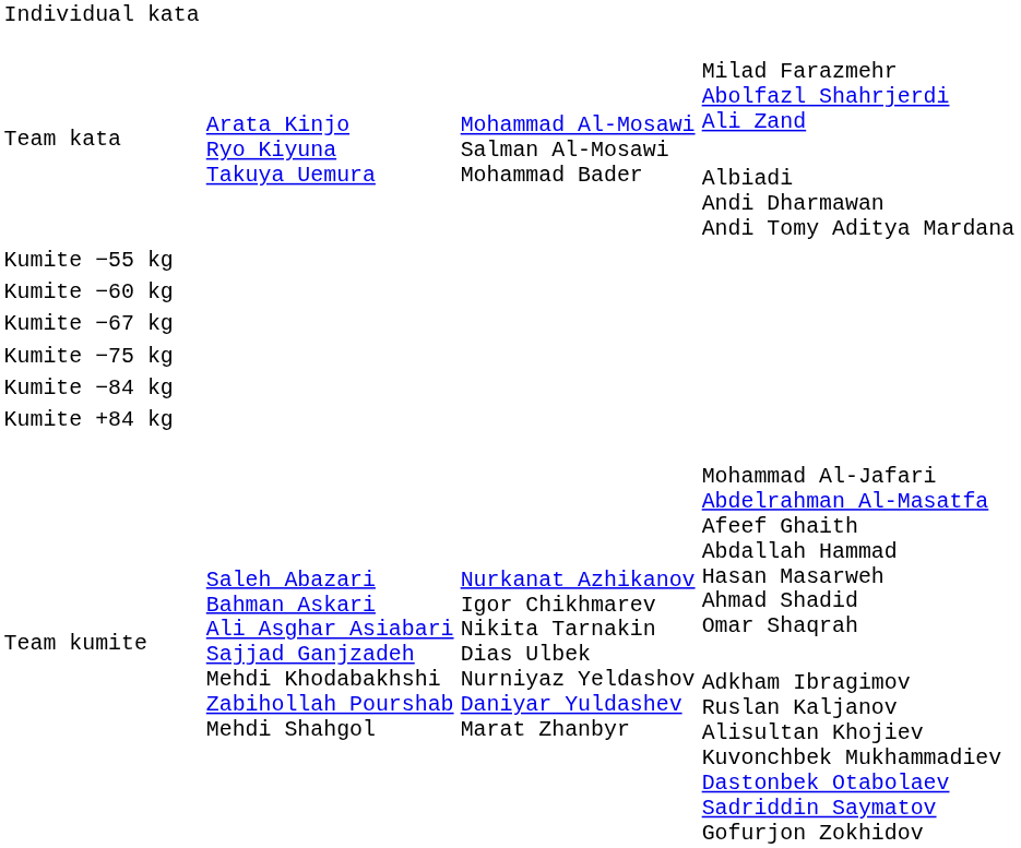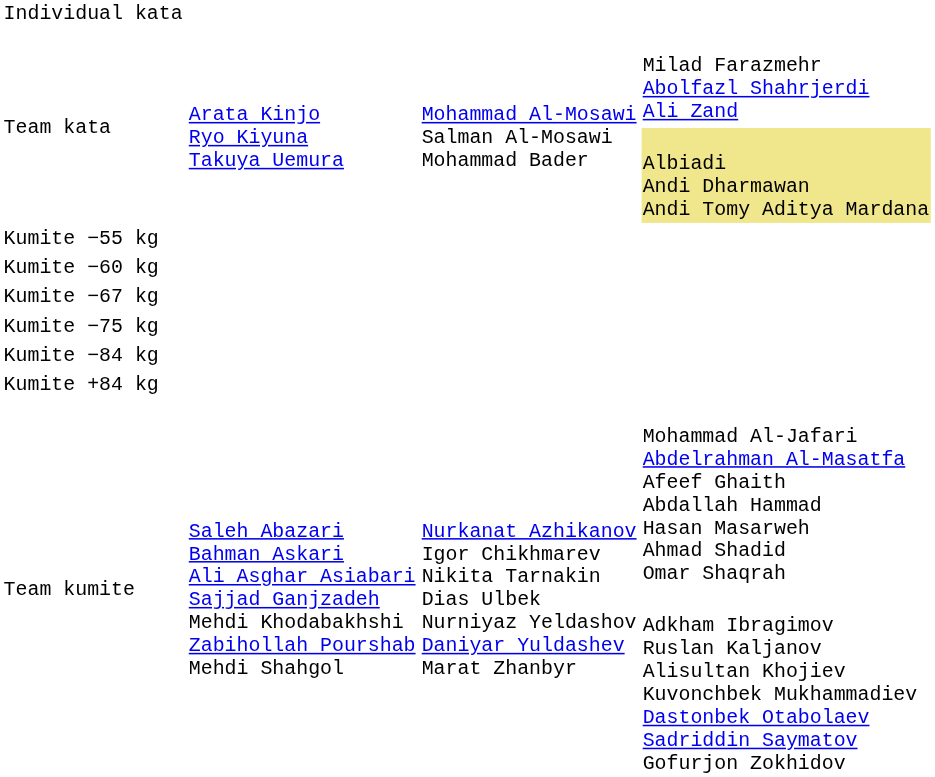Team kata / Albiadi Andi Dharmawan Andi Tomy Aditya Mardana | column 4: no background -> khaki background
